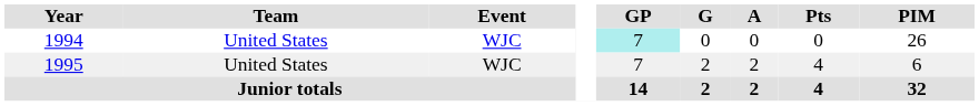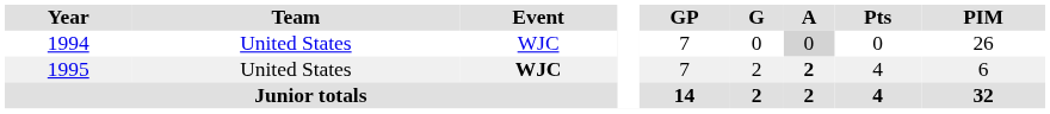1994 | GP: paleturquoise background -> no background
1994 | A: no background -> lightgrey background
1995 | Event: normal -> bold
1995 | A: normal -> bold
